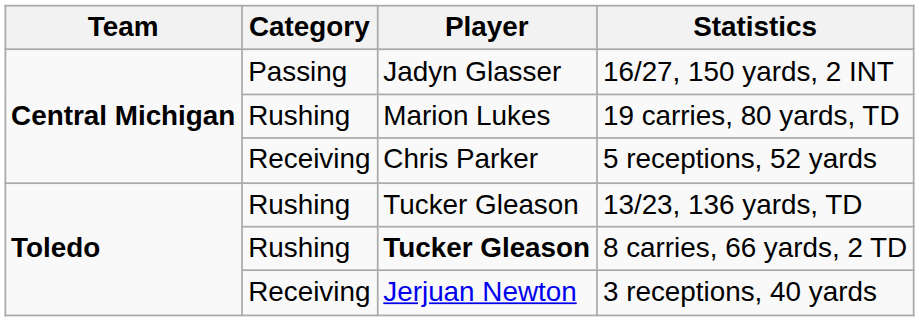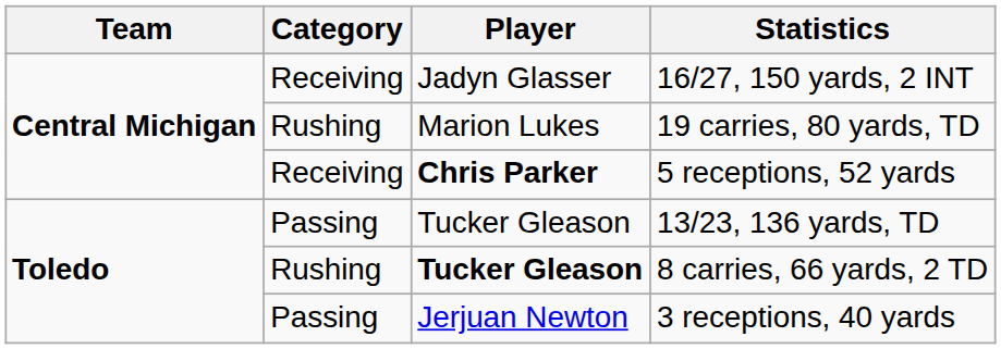16/27, 150 yards, 2 INT | Category: Passing -> Receiving
5 receptions, 52 yards | Player: normal -> bold
13/23, 136 yards, TD | Category: Rushing -> Passing
3 receptions, 40 yards | Category: Receiving -> Passing
